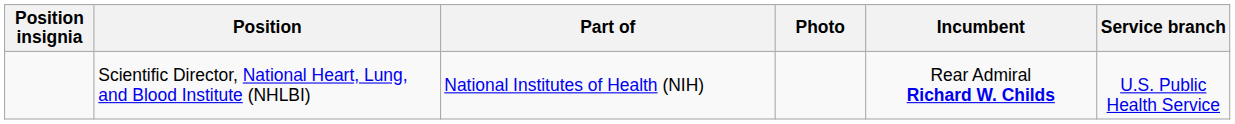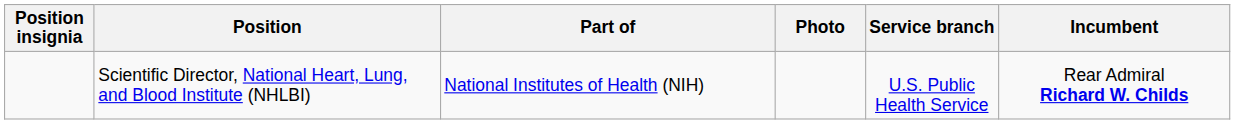columns swapped: Incumbent <-> Service branch
